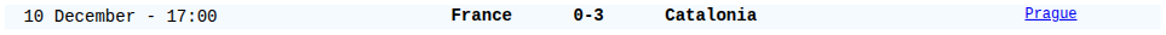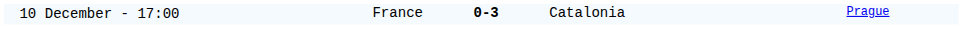France | column 2: bold -> normal
France | column 4: bold -> normal
